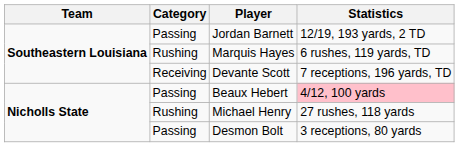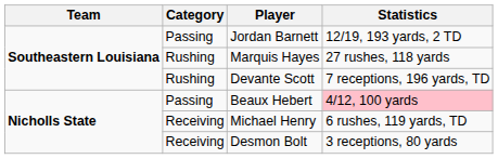Marquis Hayes | Statistics: 6 rushes, 119 yards, TD -> 27 rushes, 118 yards
Devante Scott | Category: Receiving -> Rushing
Michael Henry | Category: Rushing -> Receiving
Michael Henry | Statistics: 27 rushes, 118 yards -> 6 rushes, 119 yards, TD
Desmon Bolt | Category: Passing -> Receiving
